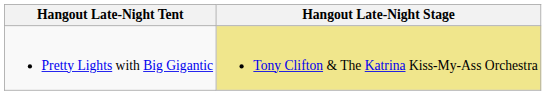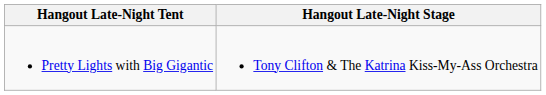Pretty Lights with Big Gigantic | Hangout Late-Night Stage: khaki background -> no background
